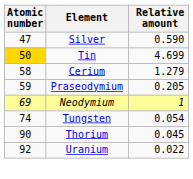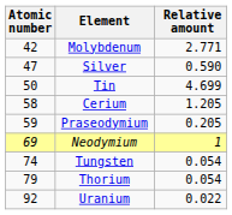+ row: 42 | Molybdenum | 2.771
Tin | Atomic number: gold background -> no background
Cerium | Relative amount: 1.279 -> 1.205
Thorium | Atomic number: 90 -> 79
Thorium | Relative amount: 0.045 -> 0.054
